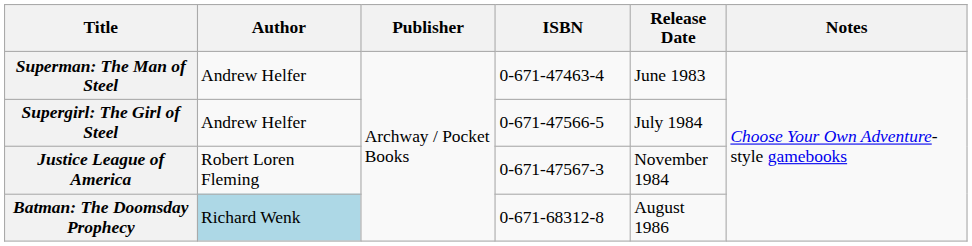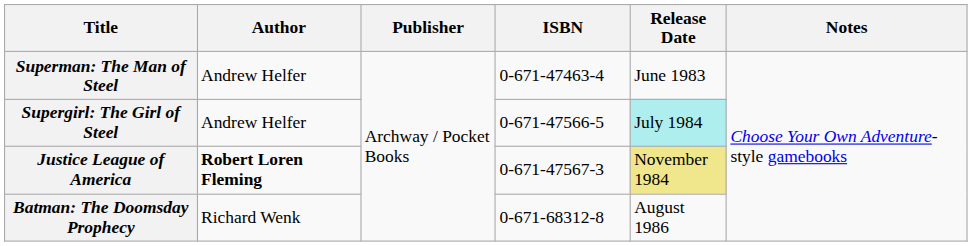Supergirl: The Girl of Steel | Release Date: no background -> paleturquoise background
Justice League of America | Author: normal -> bold
Justice League of America | Release Date: no background -> khaki background
Batman: The Doomsday Prophecy | Author: lightblue background -> no background
